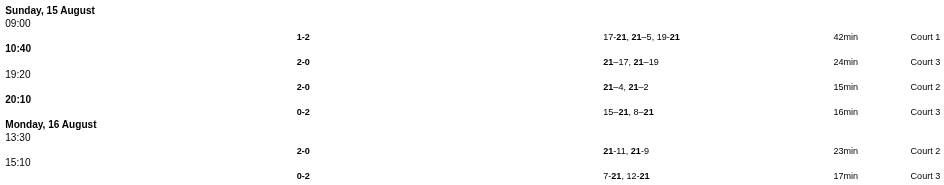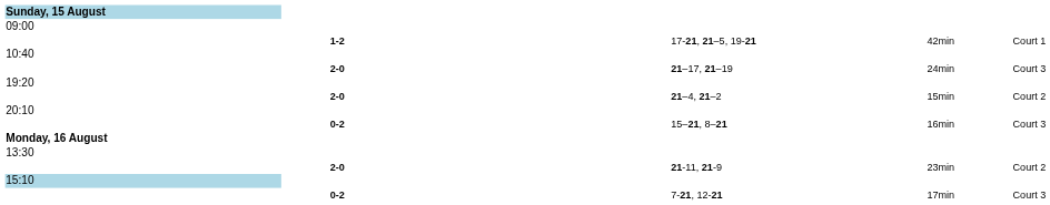Sunday, 15 August | column 1: no background -> lightblue background
10:40 | column 1: bold -> normal
20:10 | column 1: bold -> normal
15:10 | column 1: no background -> lightblue background
